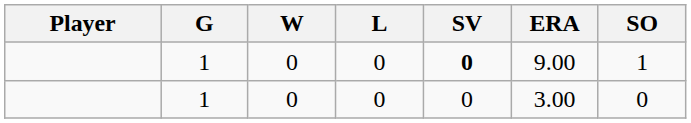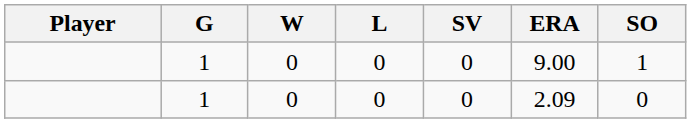row 2 | SV: bold -> normal
row 3 | ERA: 3.00 -> 2.09
